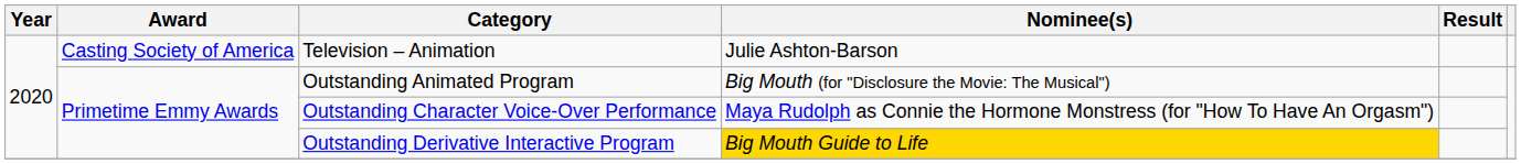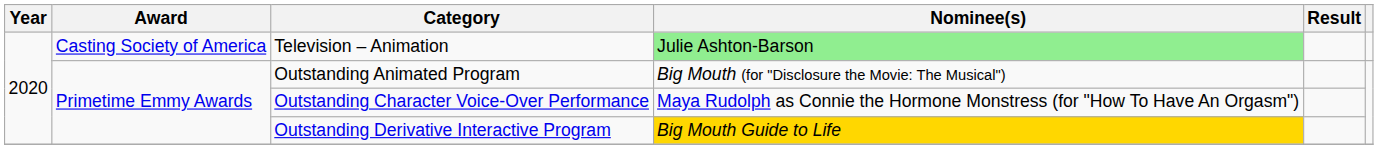Television – Animation | Nominee(s): no background -> lightgreen background
